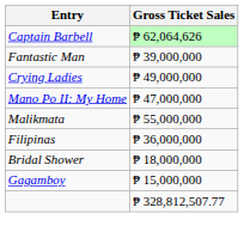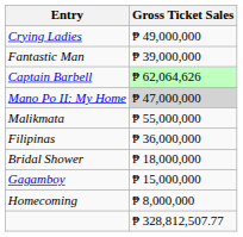rows swapped: Captain Barbell <-> Crying Ladies
Mano Po II: My Home | Gross Ticket Sales: no background -> lightgrey background
+ row: Homecoming | ₱ 8,000,000
